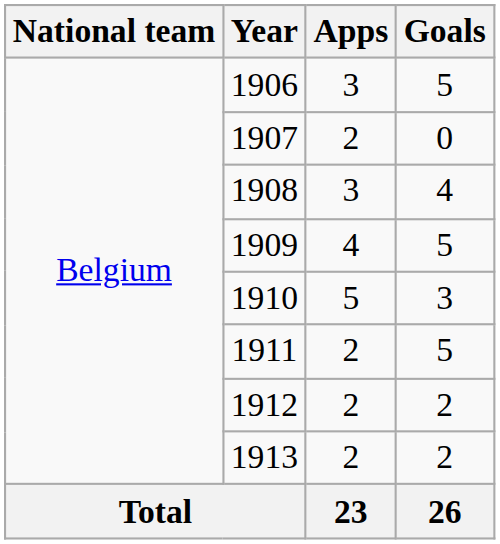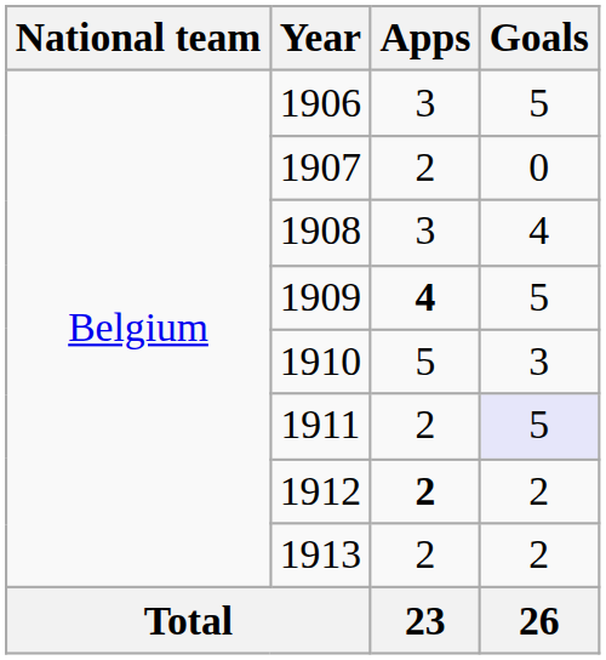1909 | Apps: normal -> bold
1911 | Goals: no background -> lavender background
1912 | Apps: normal -> bold
